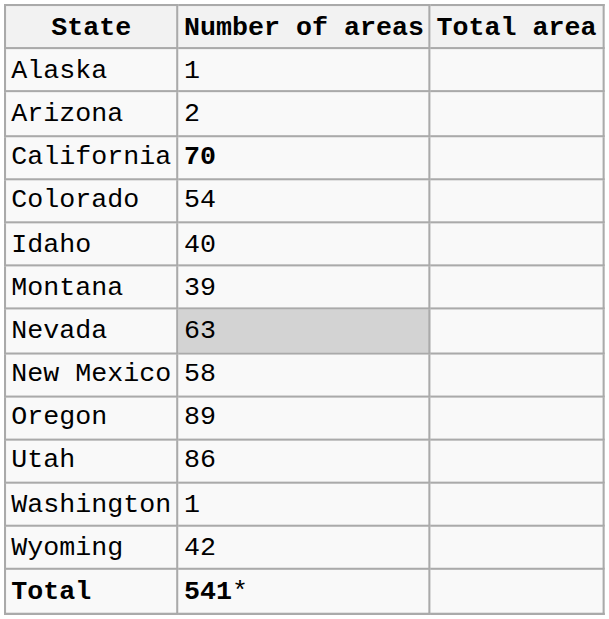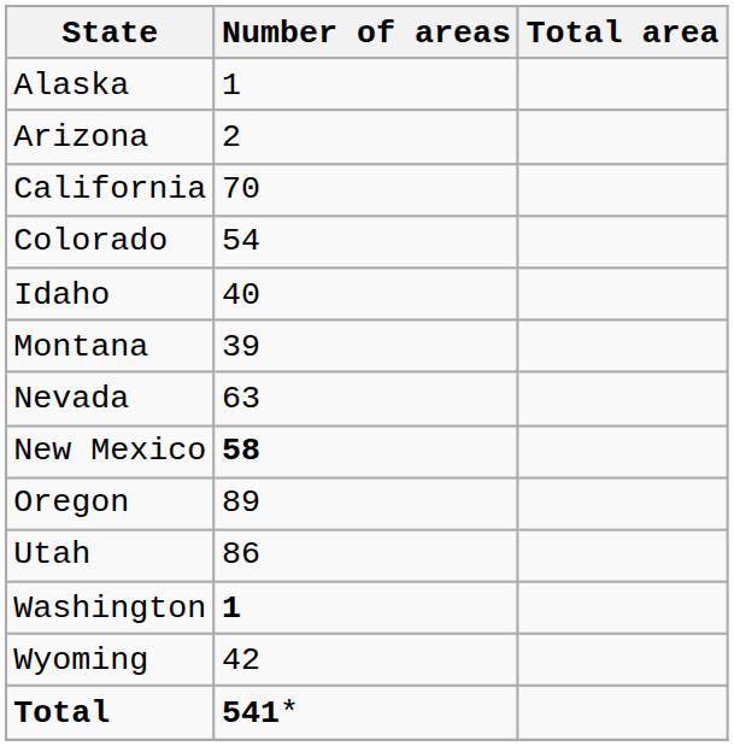California | Number of areas: bold -> normal
Nevada | Number of areas: lightgrey background -> no background
New Mexico | Number of areas: normal -> bold
Washington | Number of areas: normal -> bold
